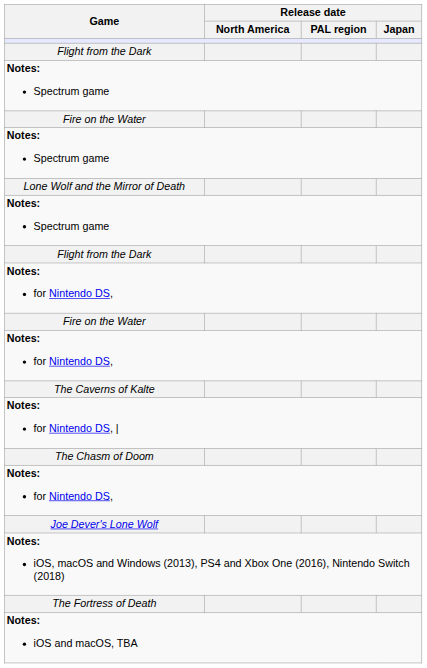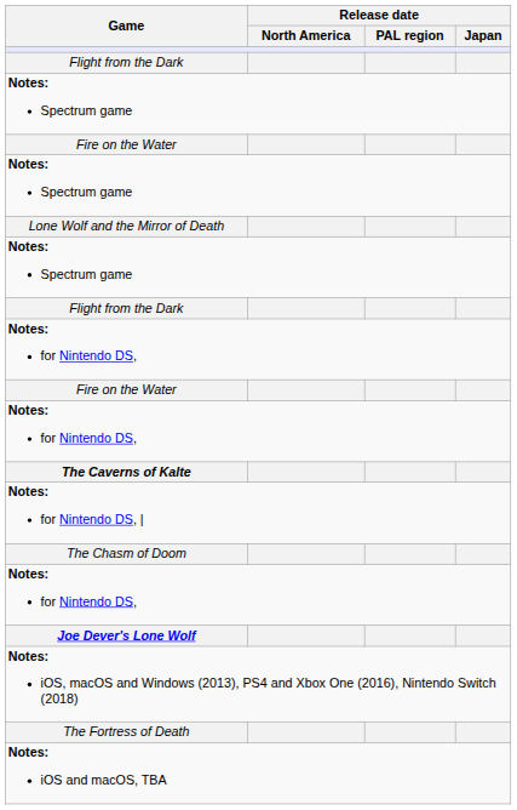The Caverns of Kalte | Game: normal -> bold
Joe Dever's Lone Wolf | Game: normal -> bold
